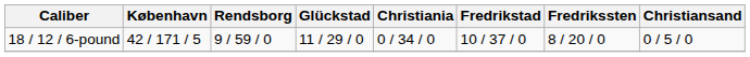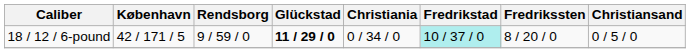18 / 12 / 6-pound | Glückstad: normal -> bold
18 / 12 / 6-pound | Fredrikstad: no background -> paleturquoise background
